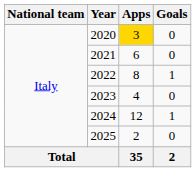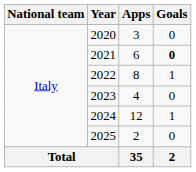2020 | Apps: gold background -> no background
2021 | Goals: normal -> bold
